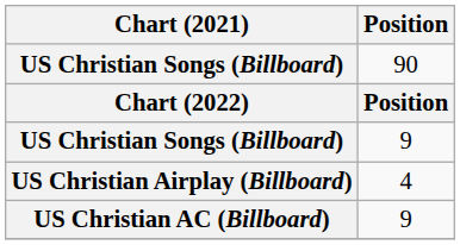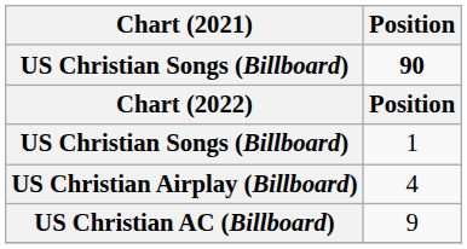row 2 | Position: normal -> bold
row 4 | Position: 9 -> 1
